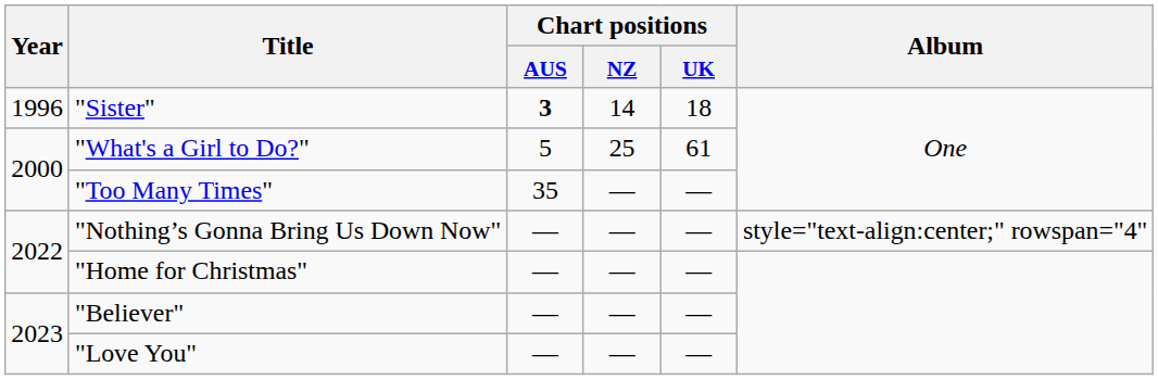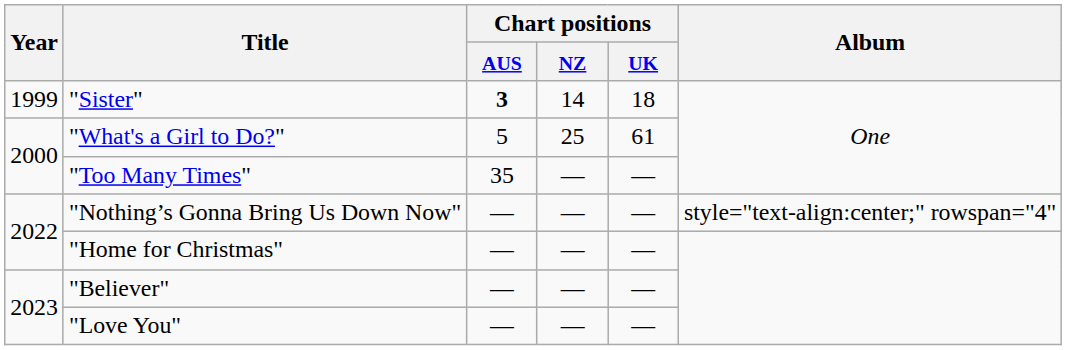"Sister" | Year: 1996 -> 1999
